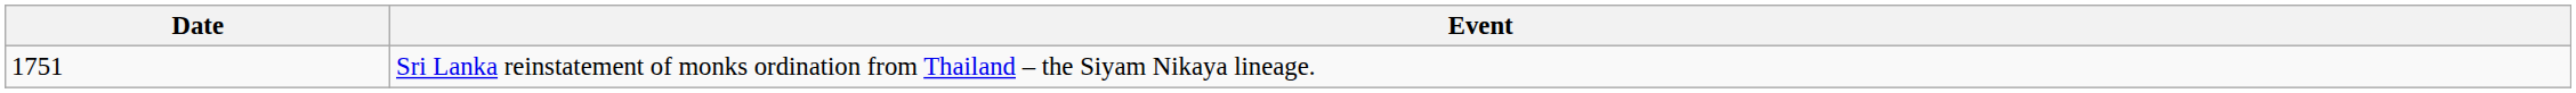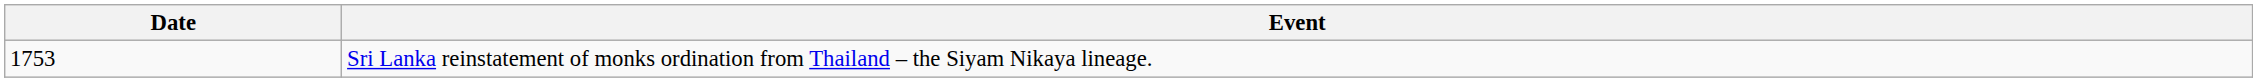row 2 | Date: 1751 -> 1753
